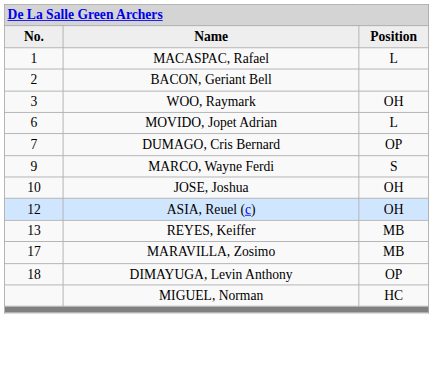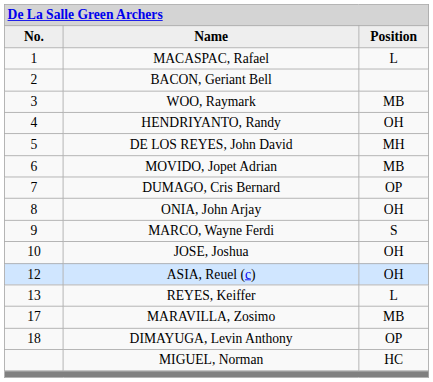WOO, Raymark | column 3: OH -> MB
+ row: 4 | HENDRIYANTO, Randy | OH
+ row: 5 | DE LOS REYES, John David | MH
MOVIDO, Jopet Adrian | column 3: L -> MB
+ row: 8 | ONIA, John Arjay | OH
REYES, Keiffer | column 3: MB -> L
